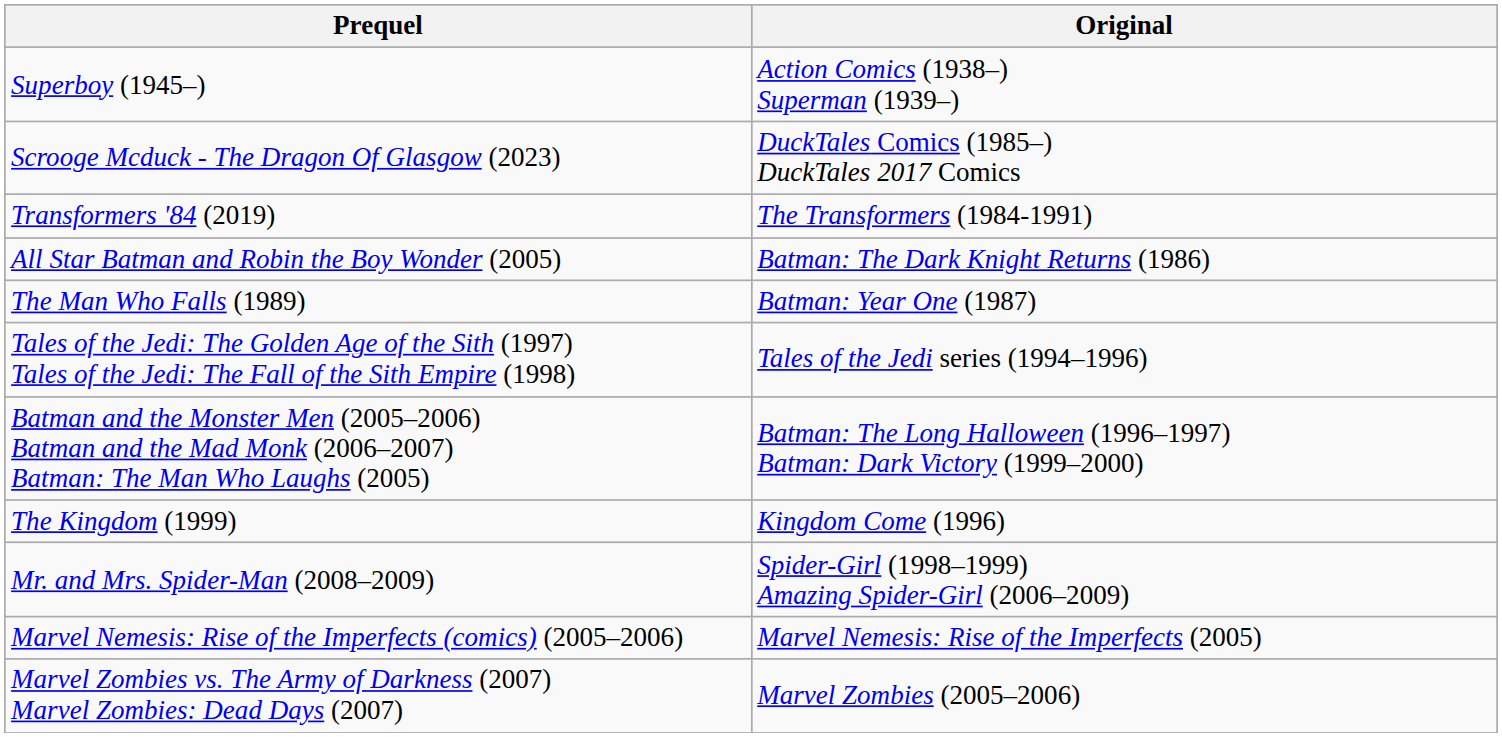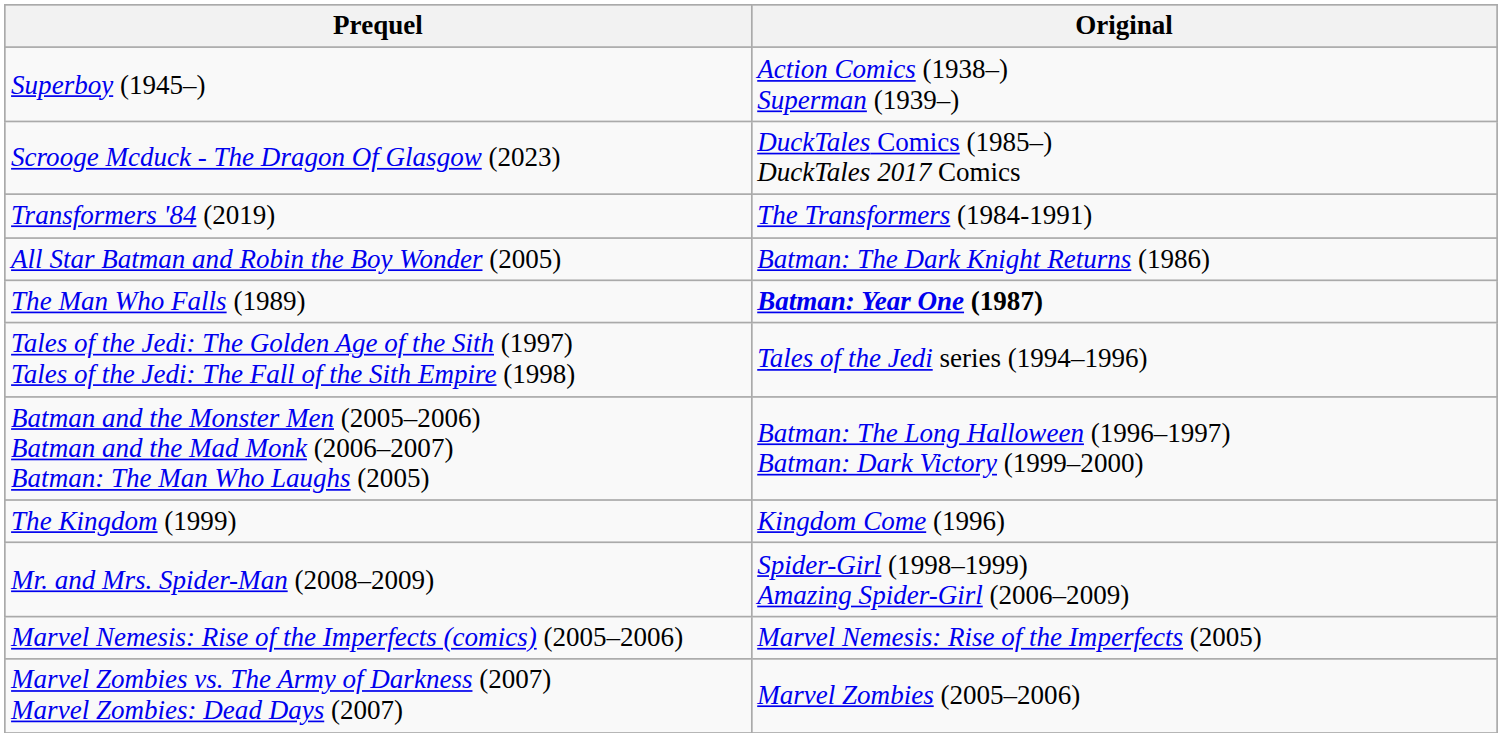The Man Who Falls (1989) | Original: normal -> bold
